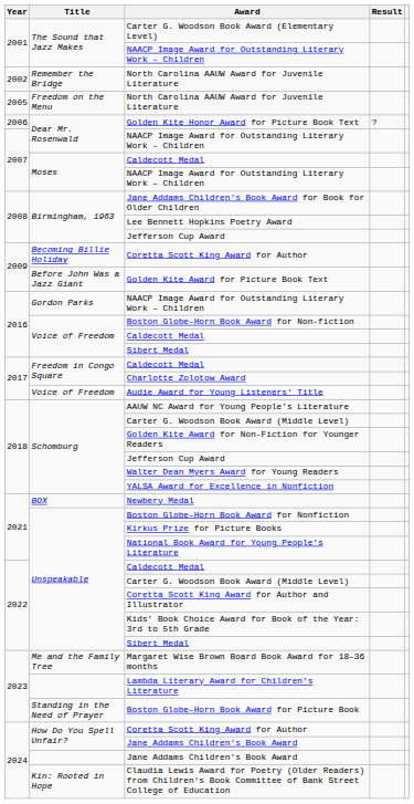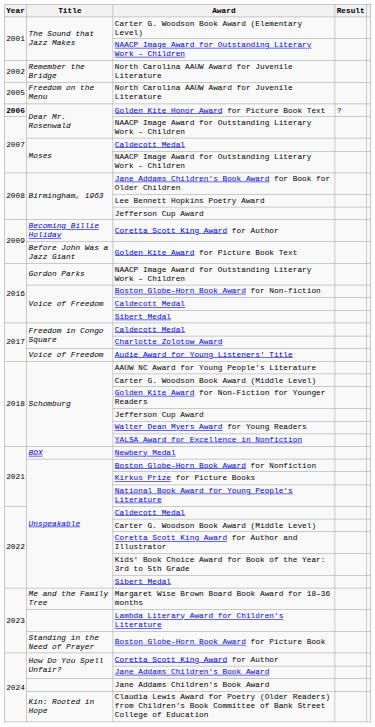Golden Kite Honor Award for Picture Book Text | Year: normal -> bold
